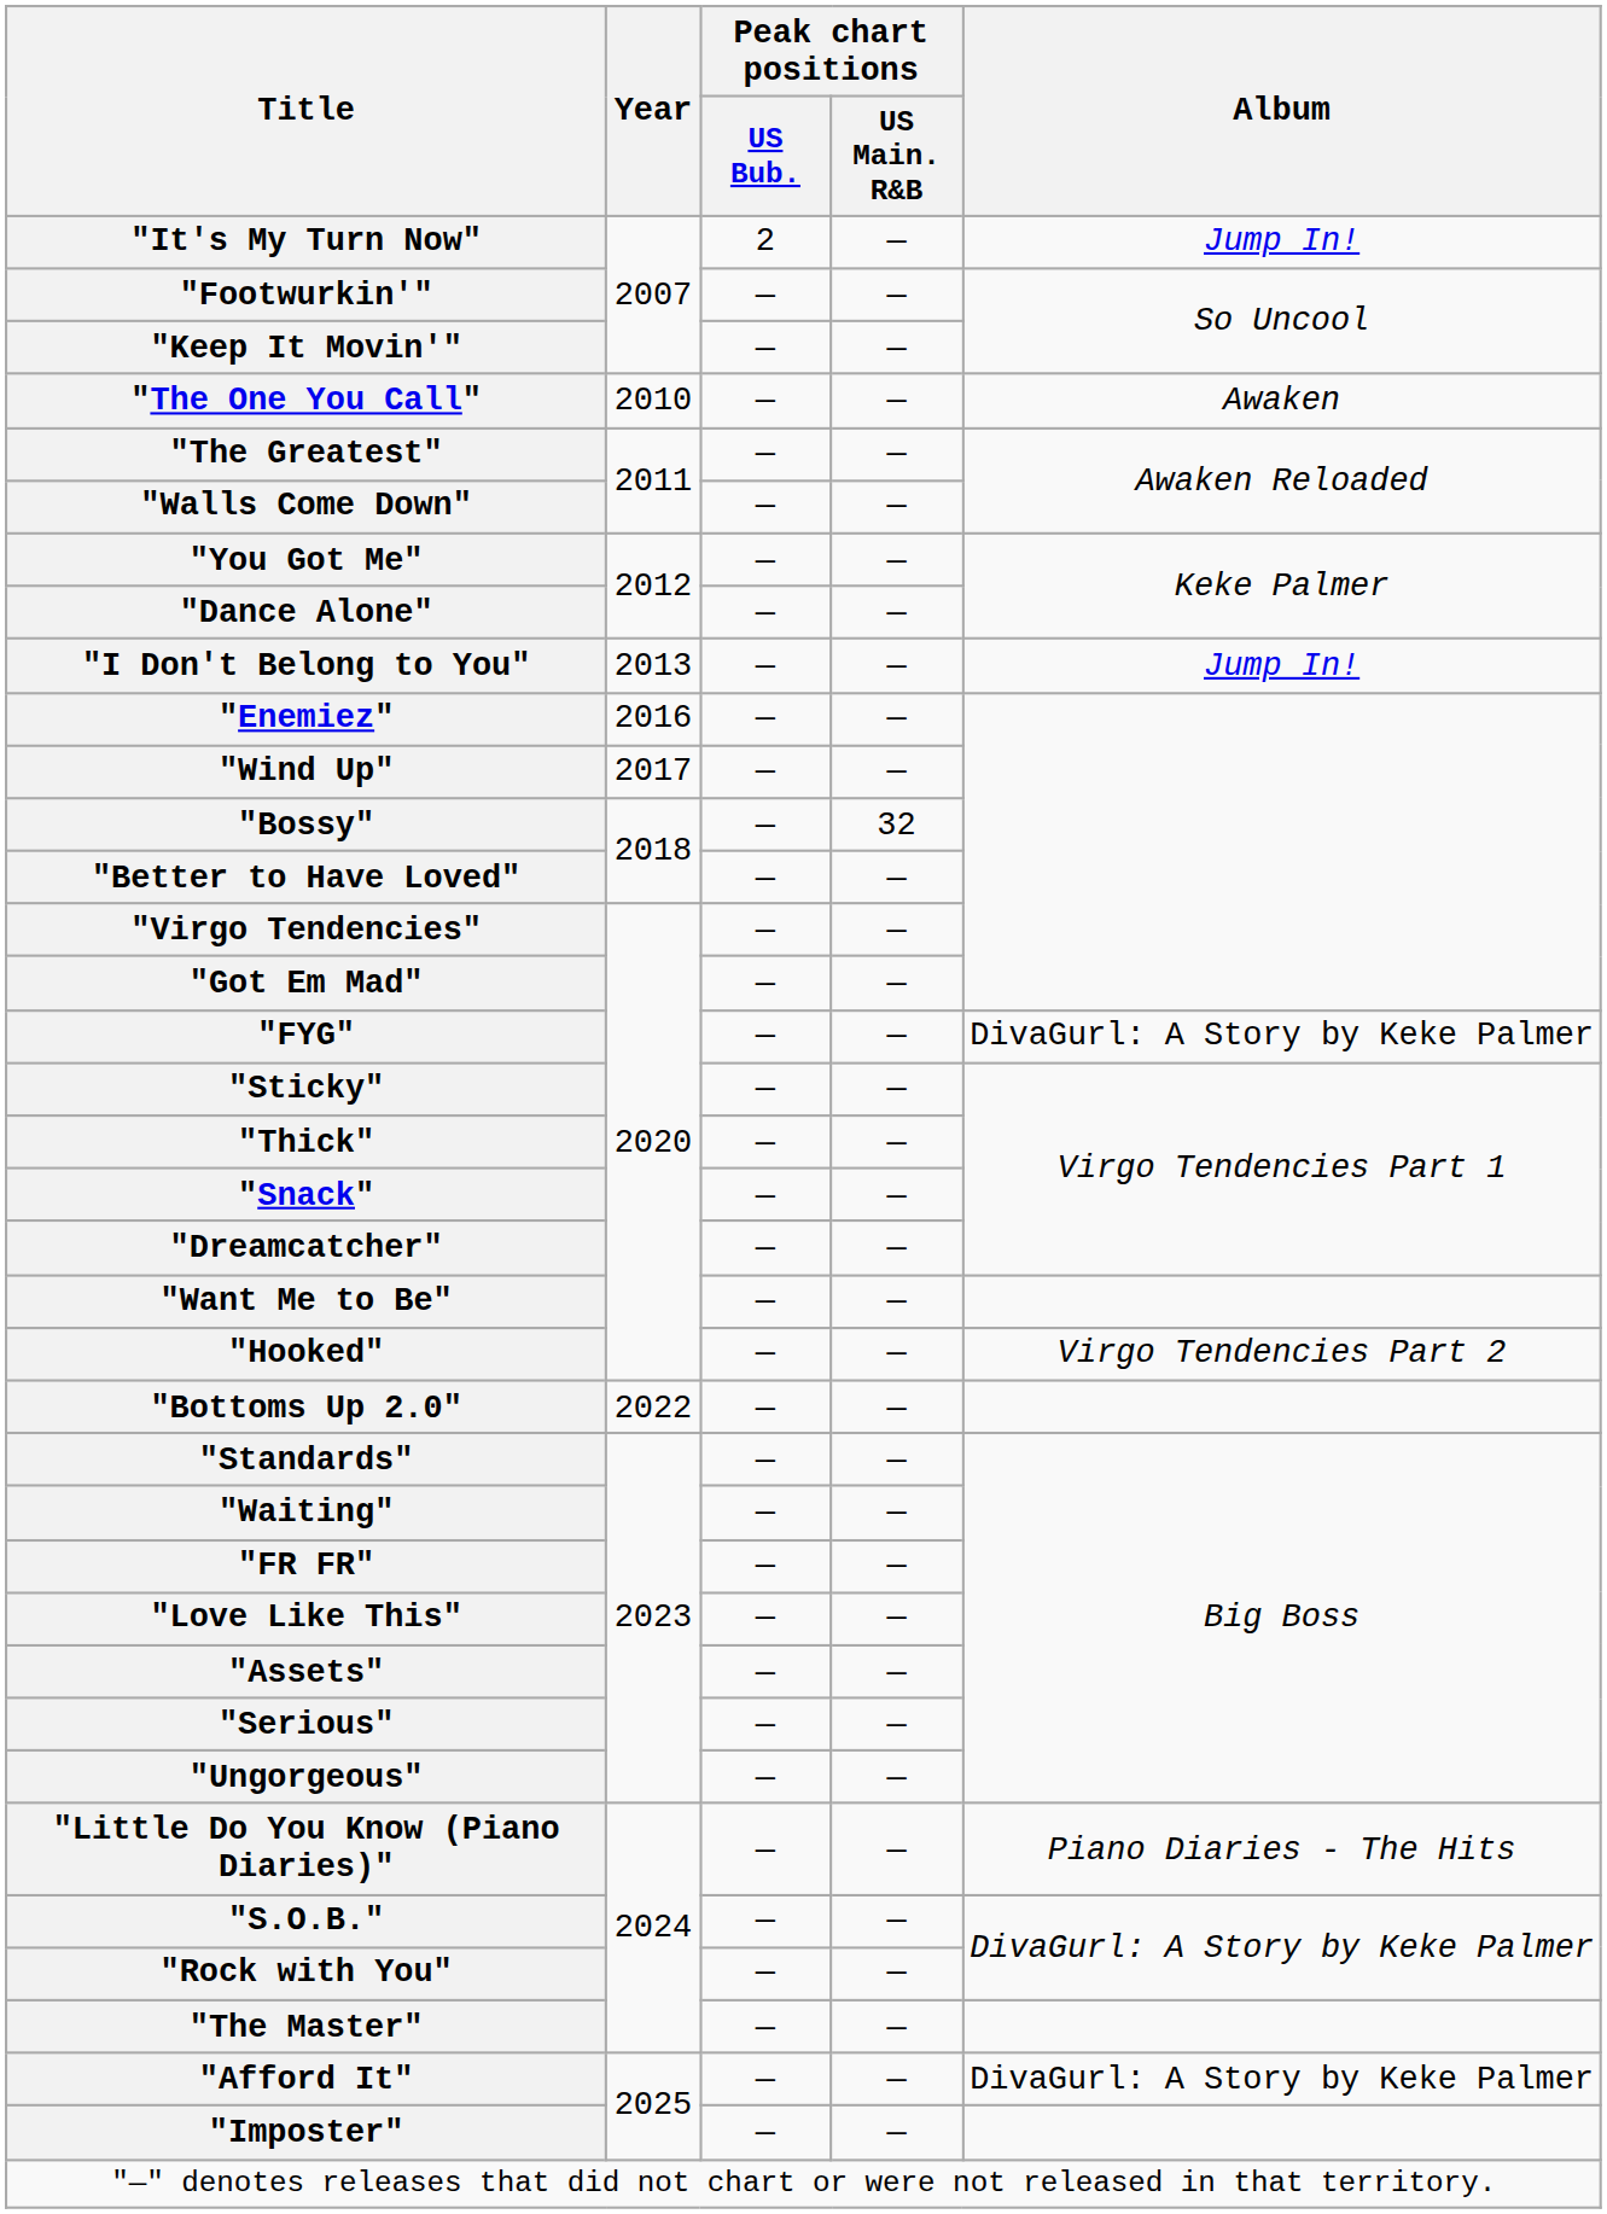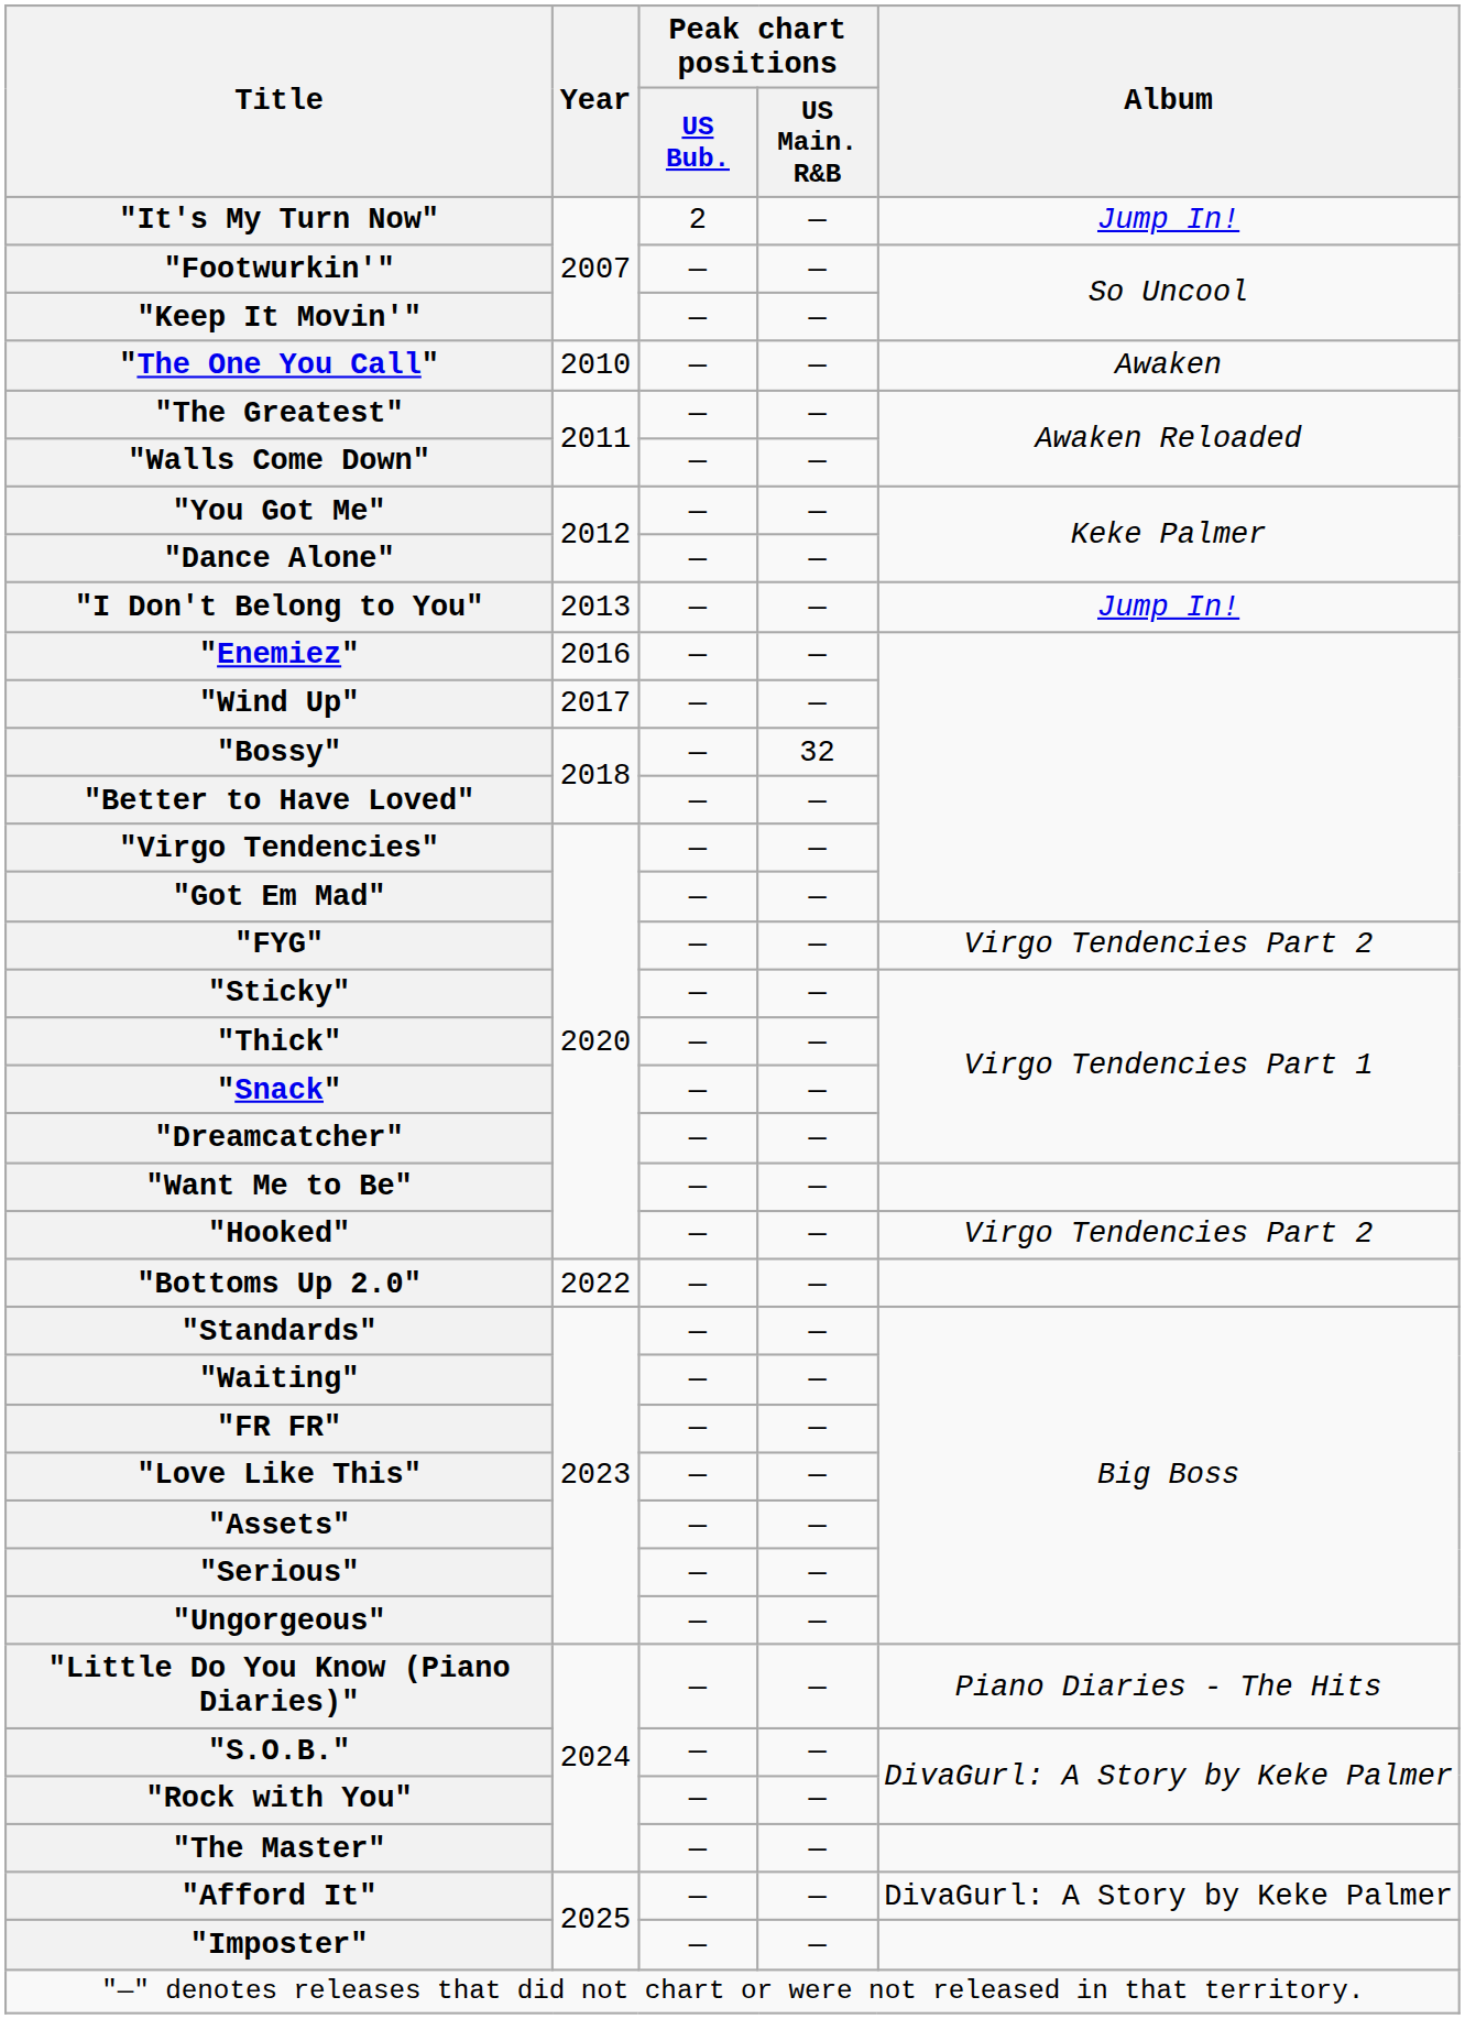"FYG" | Album: DivaGurl: A Story by Keke Palmer -> Virgo Tendencies Part 2
